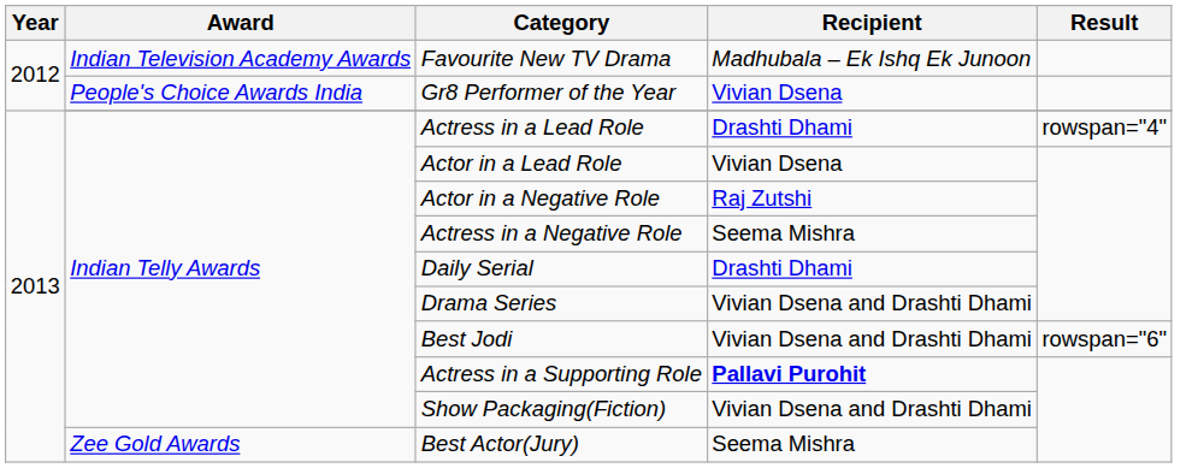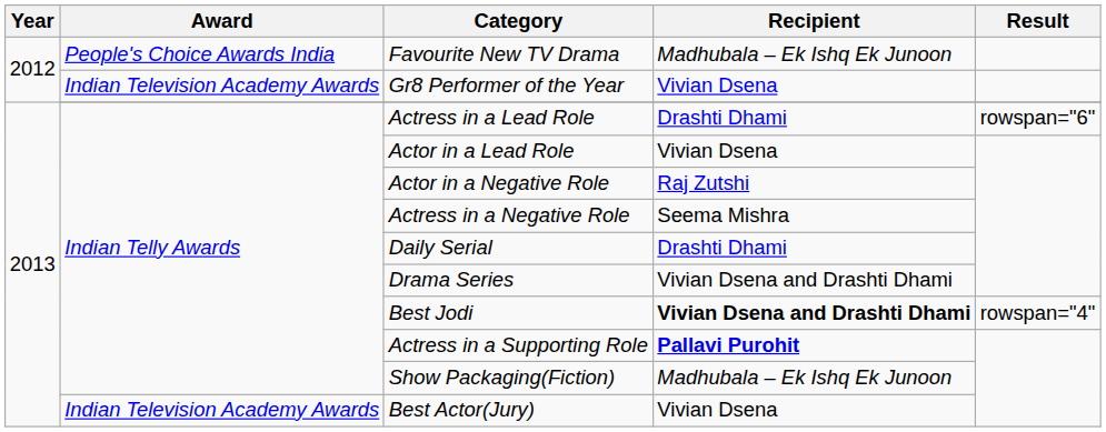Favourite New TV Drama | Award: Indian Television Academy Awards -> People's Choice Awards India
Gr8 Performer of the Year | Award: People's Choice Awards India -> Indian Television Academy Awards
Actress in a Lead Role | Result: rowspan="4" -> rowspan="6"
Best Jodi | Recipient: normal -> bold
Best Jodi | Result: rowspan="6" -> rowspan="4"
Show Packaging(Fiction) | Recipient: Vivian Dsena and Drashti Dhami -> Madhubala – Ek Ishq Ek Junoon
Best Actor(Jury) | Award: Zee Gold Awards -> Indian Television Academy Awards
Best Actor(Jury) | Recipient: Seema Mishra -> Vivian Dsena
